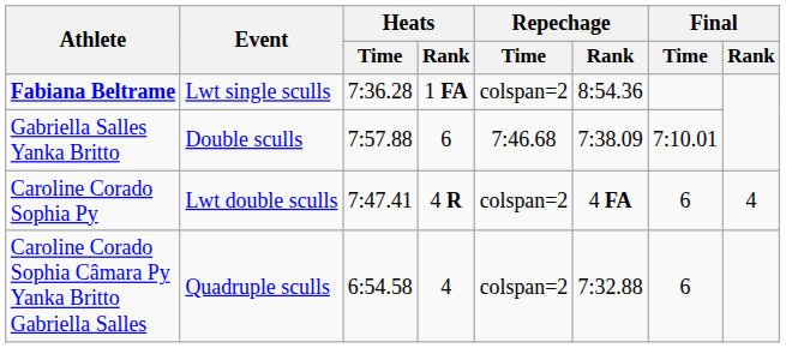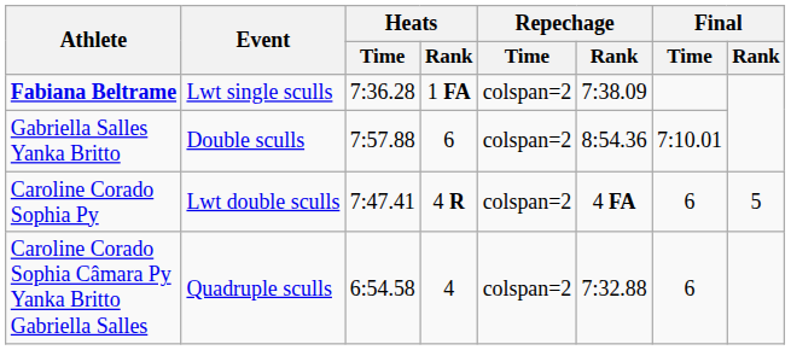Fabiana Beltrame | Repechage / Rank: 8:54.36 -> 7:38.09
Gabriella Salles Yanka Britto | Repechage / Time: 7:46.68 -> colspan=2
Gabriella Salles Yanka Britto | Repechage / Rank: 7:38.09 -> 8:54.36
Caroline Corado Sophia Py | Final / Rank: 4 -> 5
